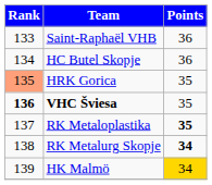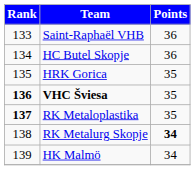HRK Gorica | Rank: lightsalmon background -> no background
RK Metaloplastika | Rank: normal -> bold
RK Metaloplastika | Points: bold -> normal
HK Malmö | Points: gold background -> no background
